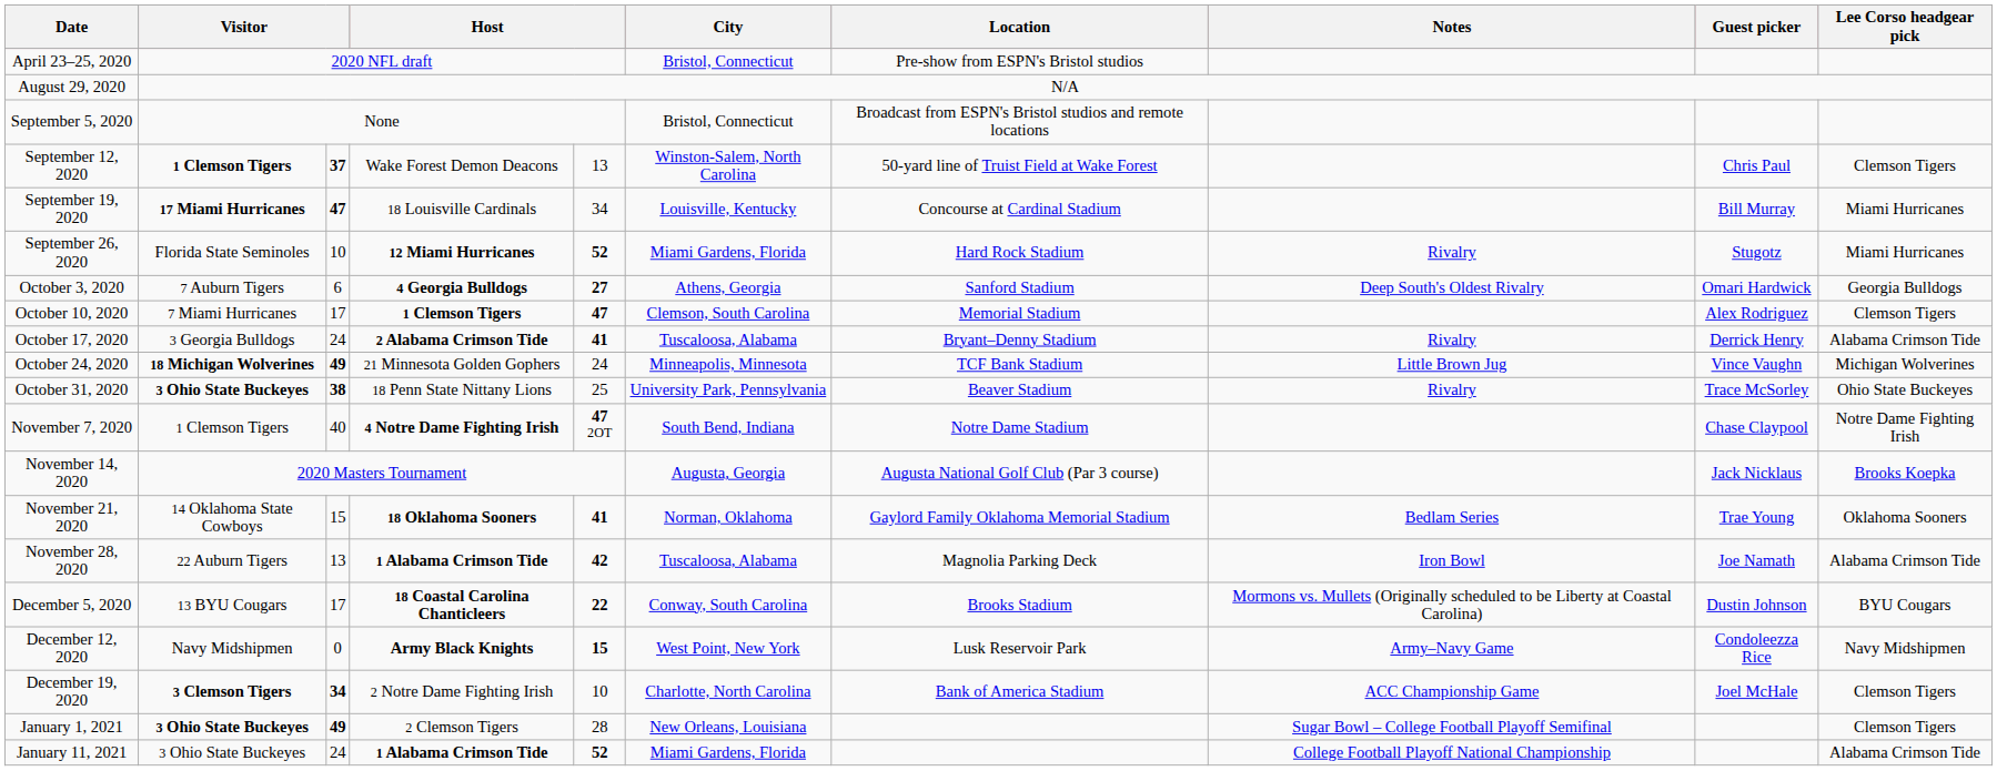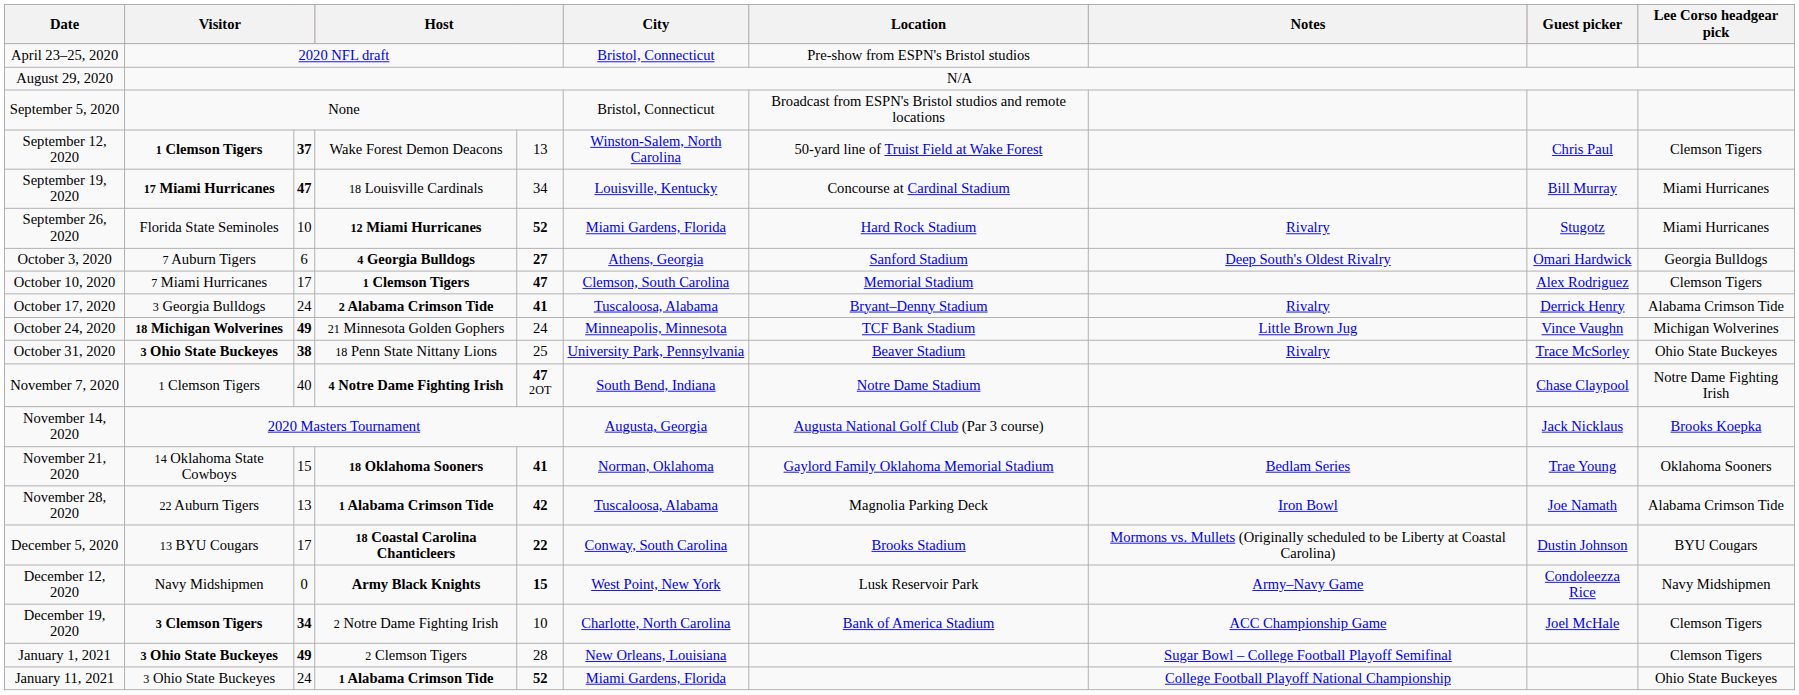January 11, 2021 | Lee Corso headgear pick: Alabama Crimson Tide -> Ohio State Buckeyes
